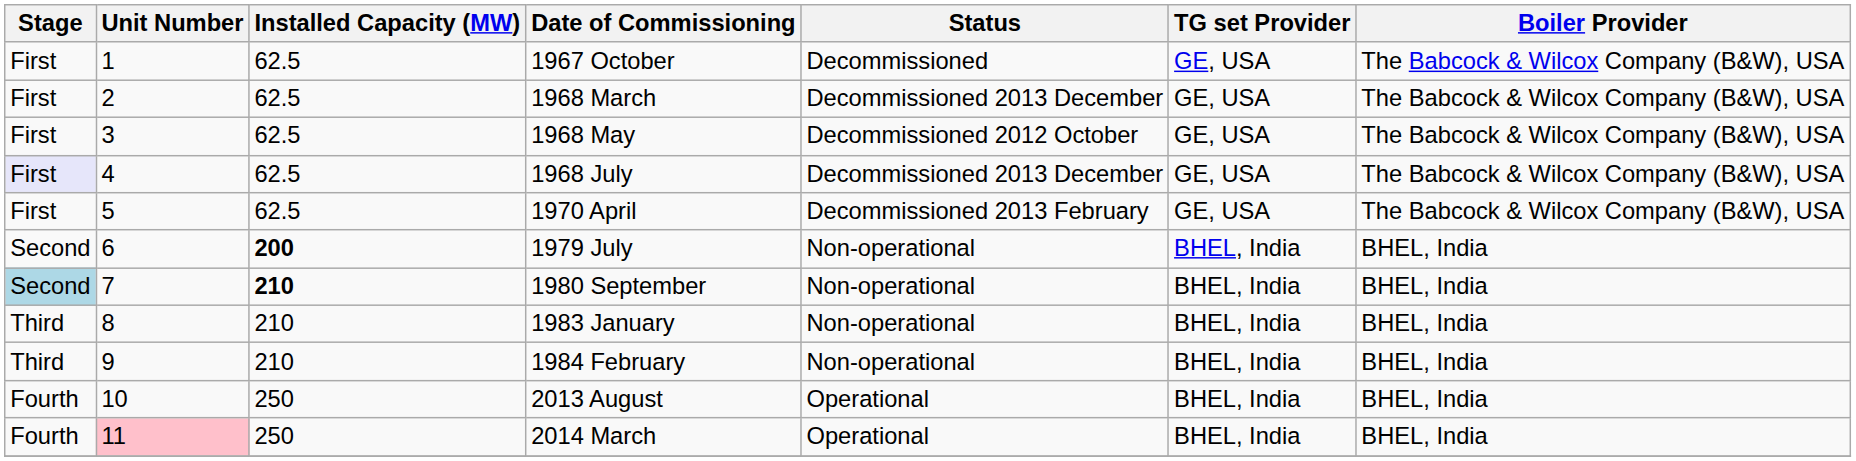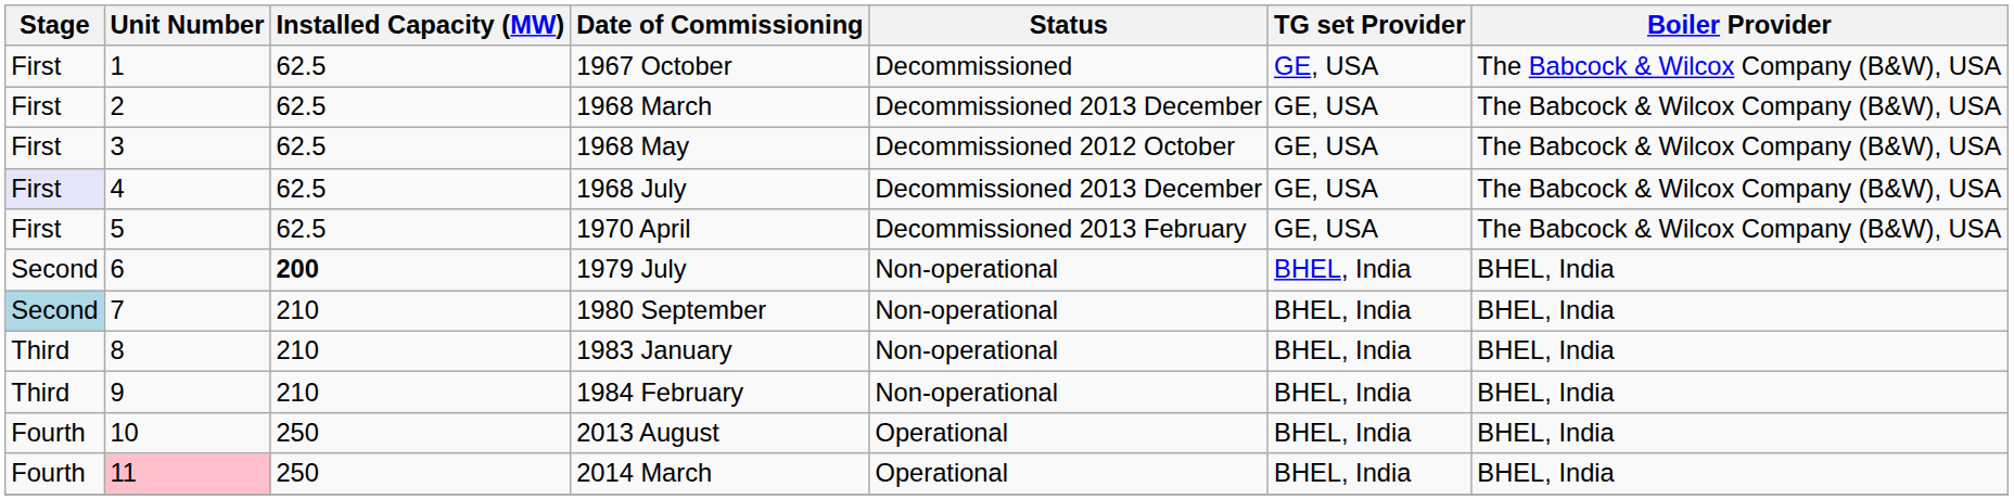1980 September | Installed Capacity (MW): bold -> normal
